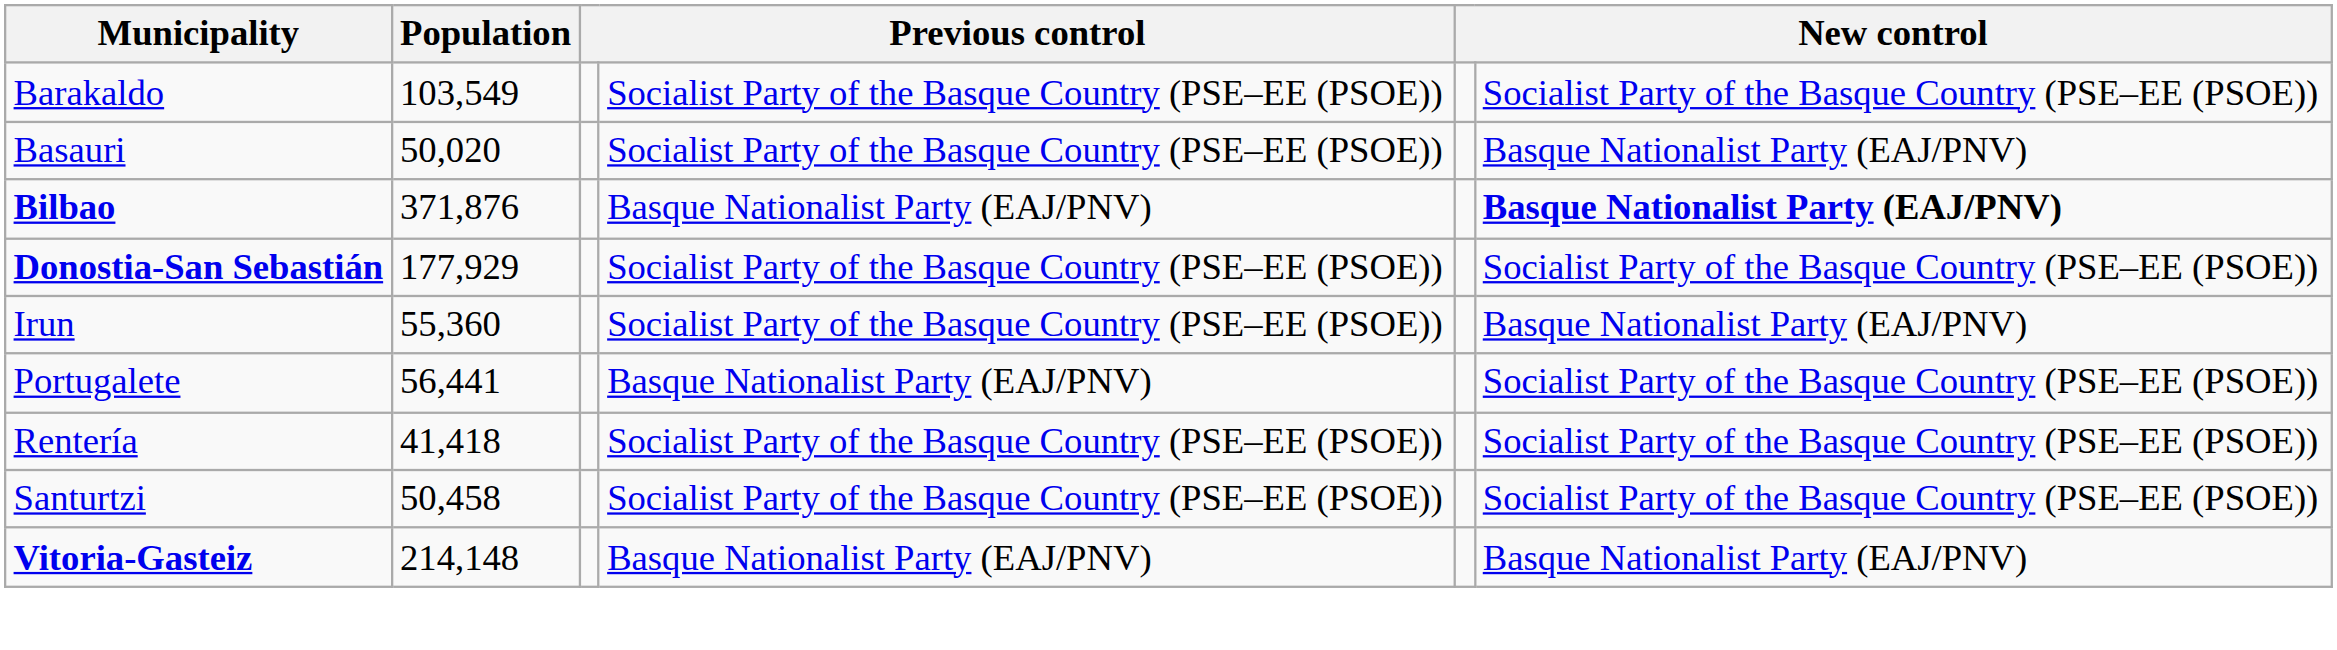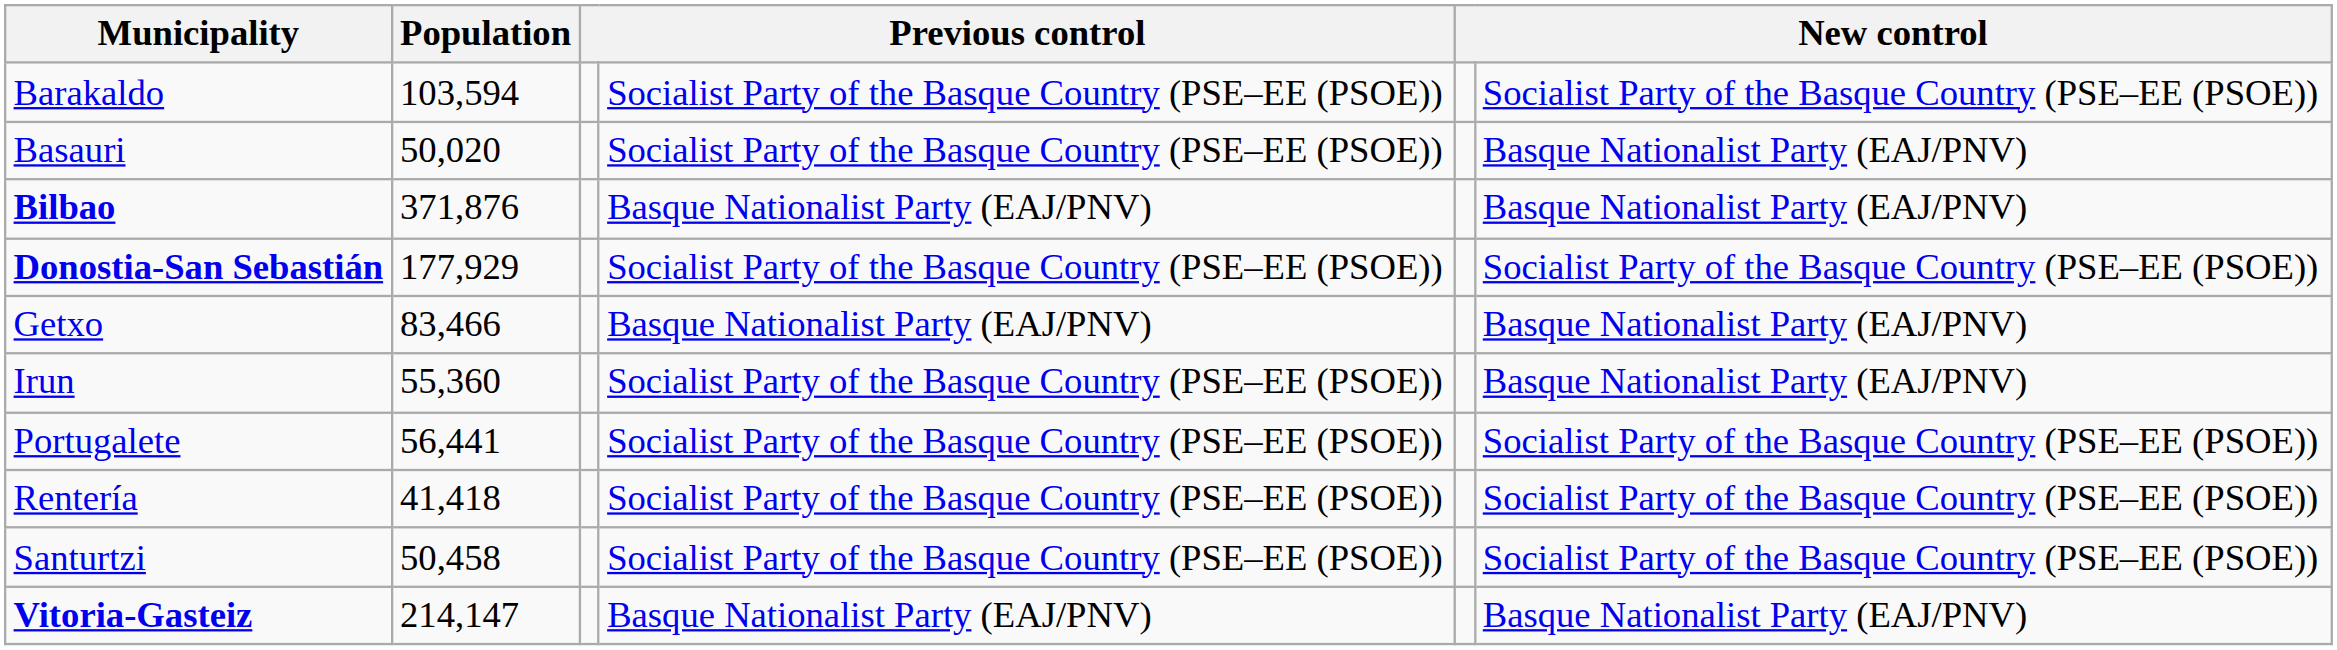Barakaldo | Population: 103,549 -> 103,594
Bilbao | column 6: bold -> normal
+ row: Getxo | 83,466 | Basque Nationalist Party (EAJ/PNV) | Basque Nationalist Party (EAJ/PNV)
Portugalete | column 4: Basque Nationalist Party (EAJ/PNV) -> Socialist Party of the Basque Country (PSE–EE (PSOE))
Vitoria-Gasteiz | Population: 214,148 -> 214,147
